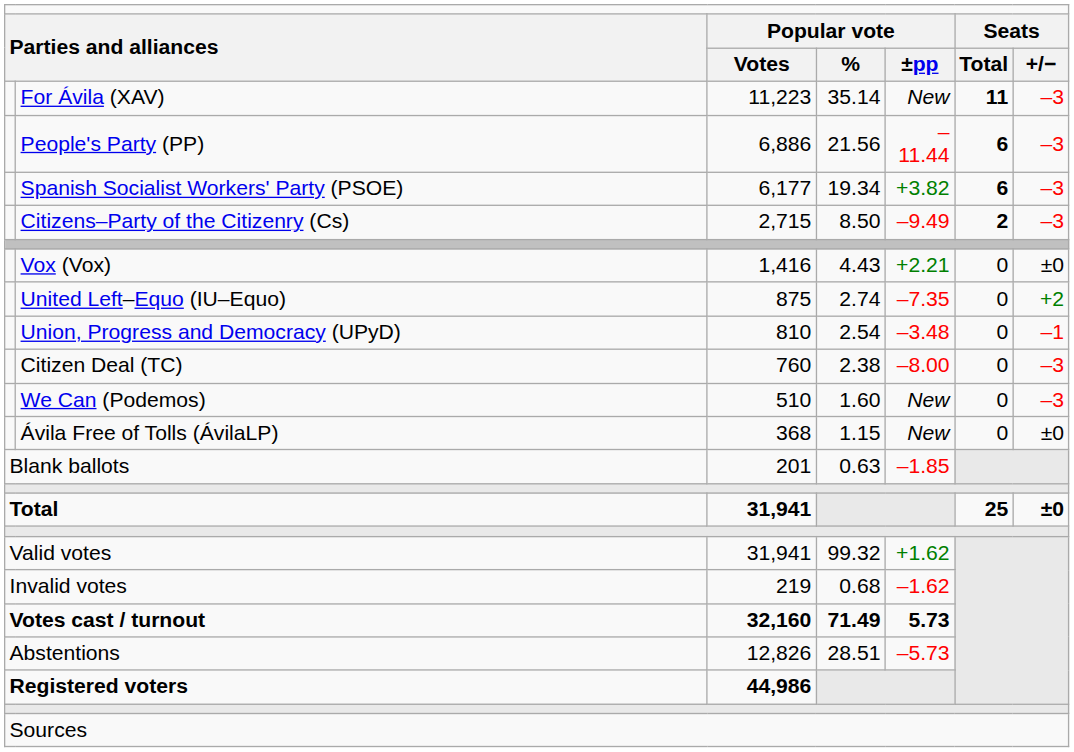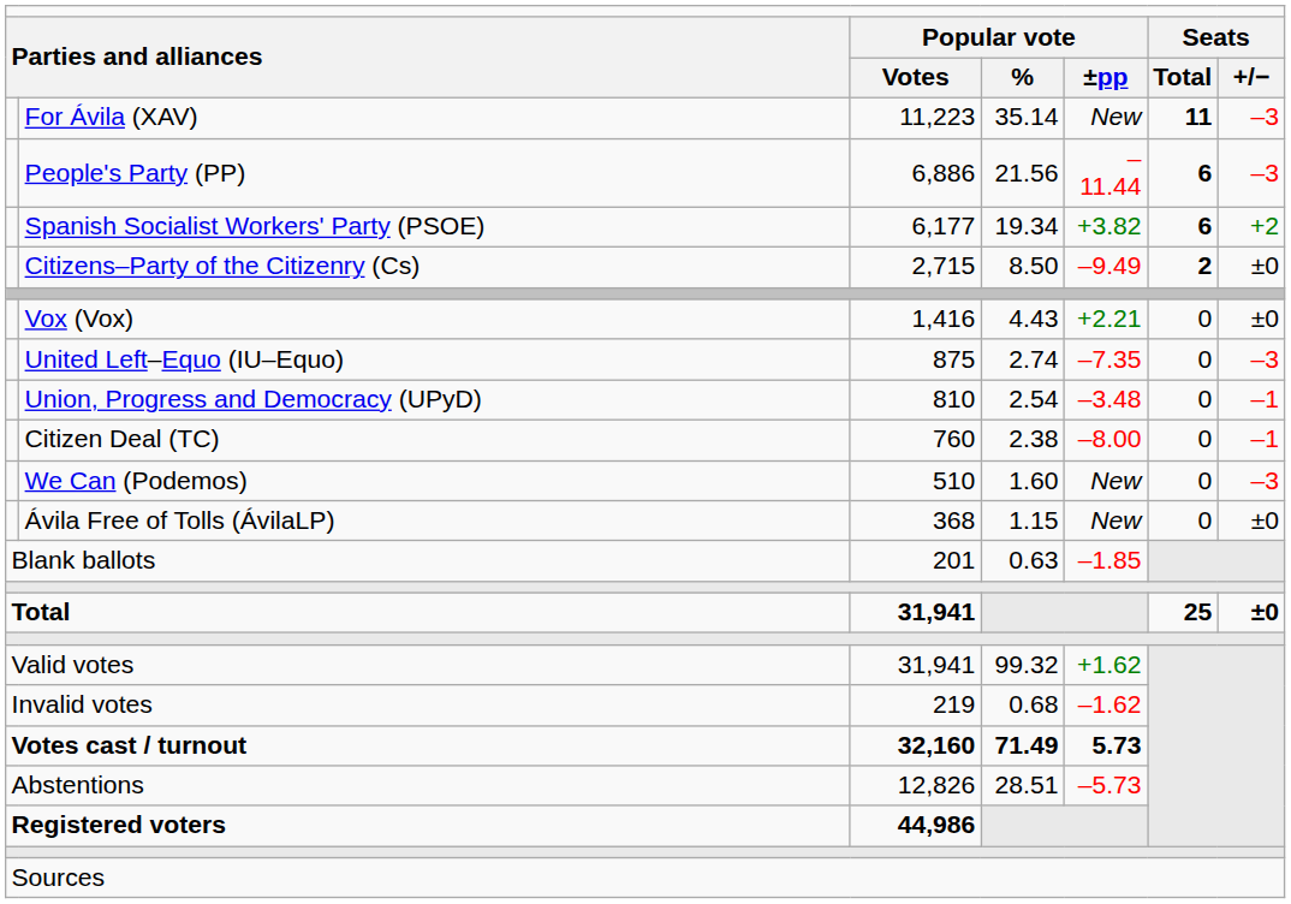Spanish Socialist Workers' Party (PSOE) | column 7: –3 -> +2
Citizens–Party of the Citizenry (Cs) | column 7: –3 -> ±0
United Left–Equo (IU–Equo) | column 7: +2 -> –3
Citizen Deal (TC) | column 7: –3 -> –1
